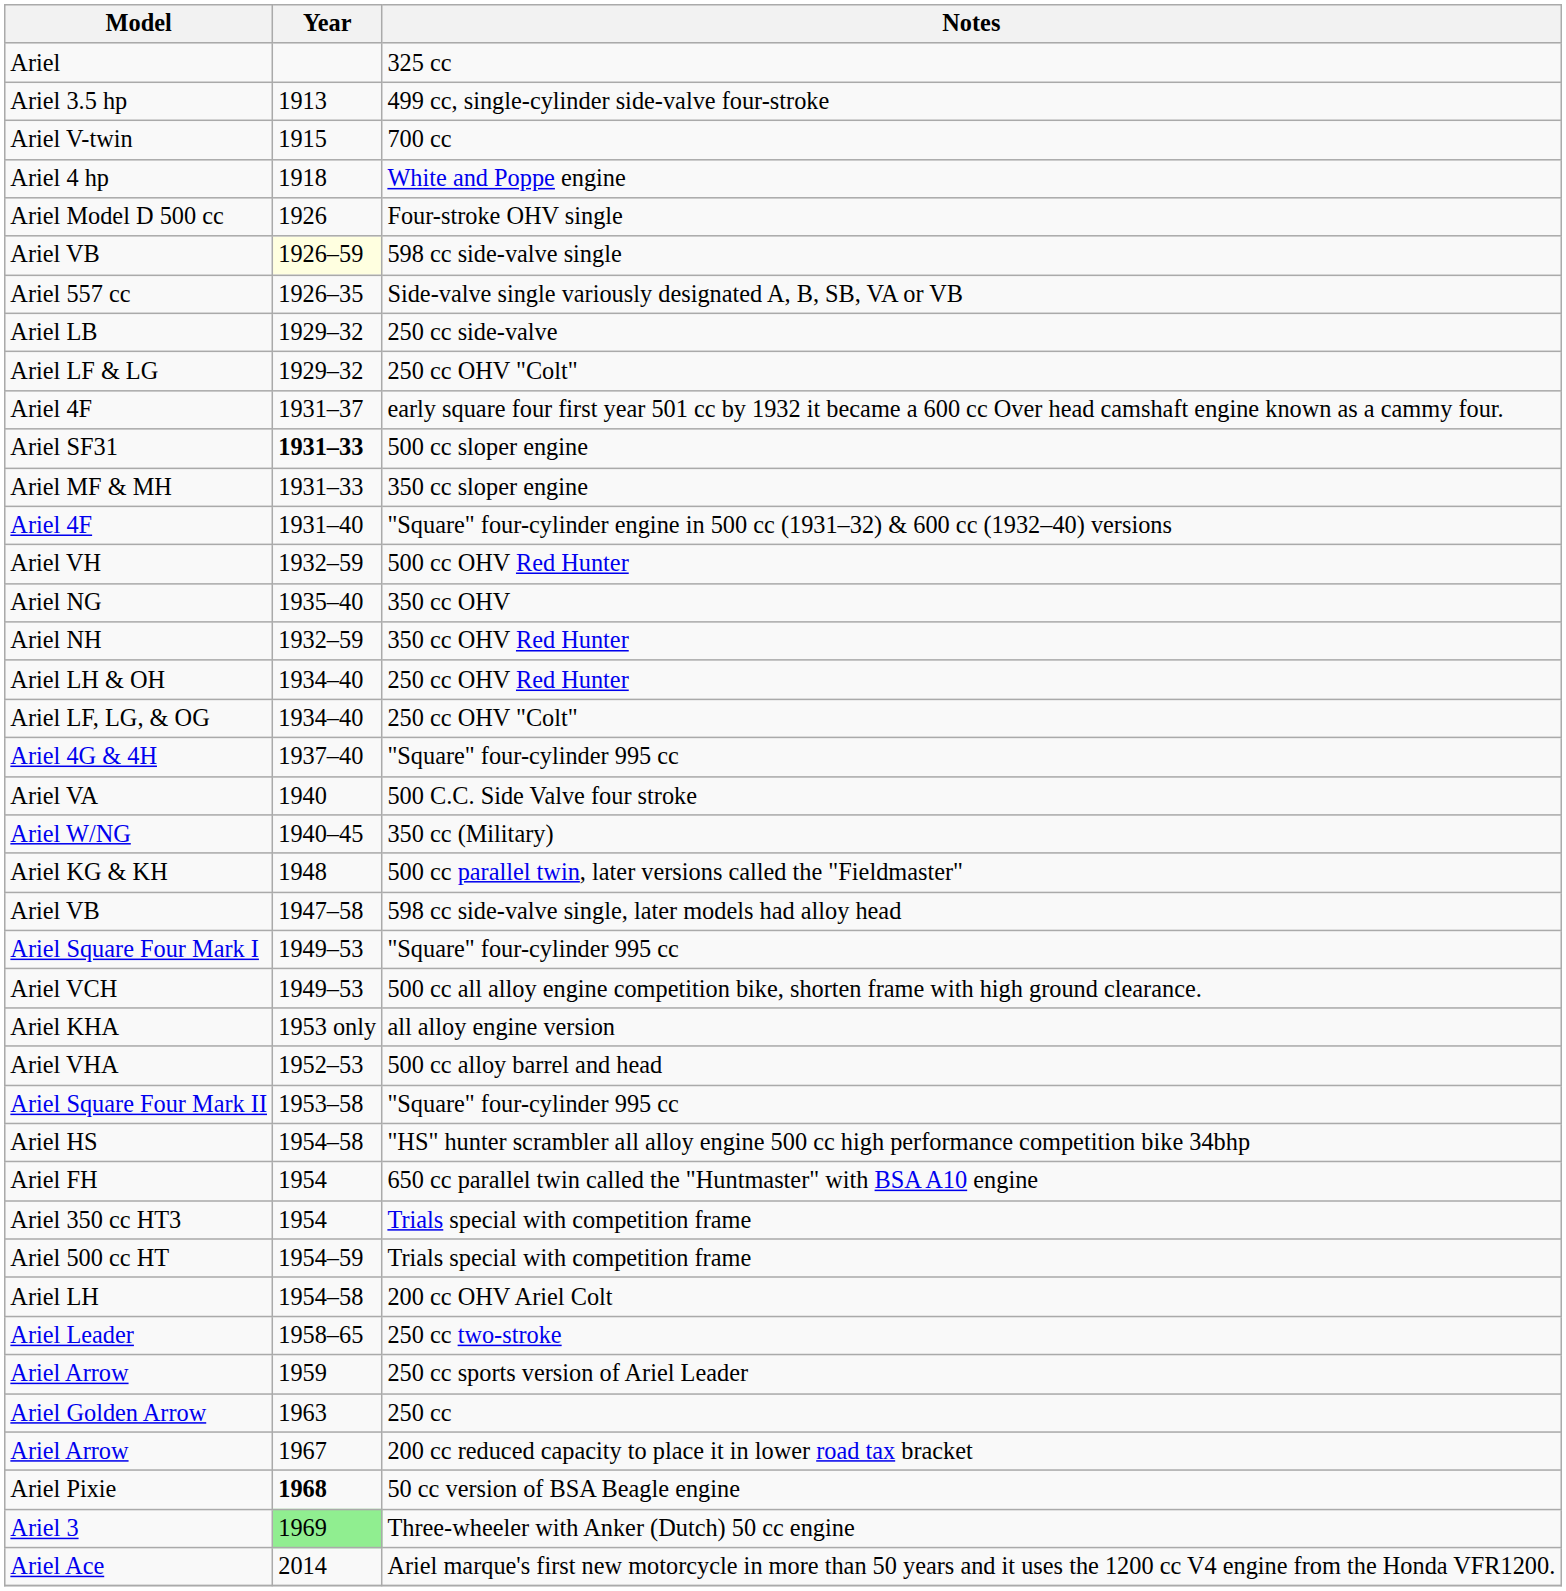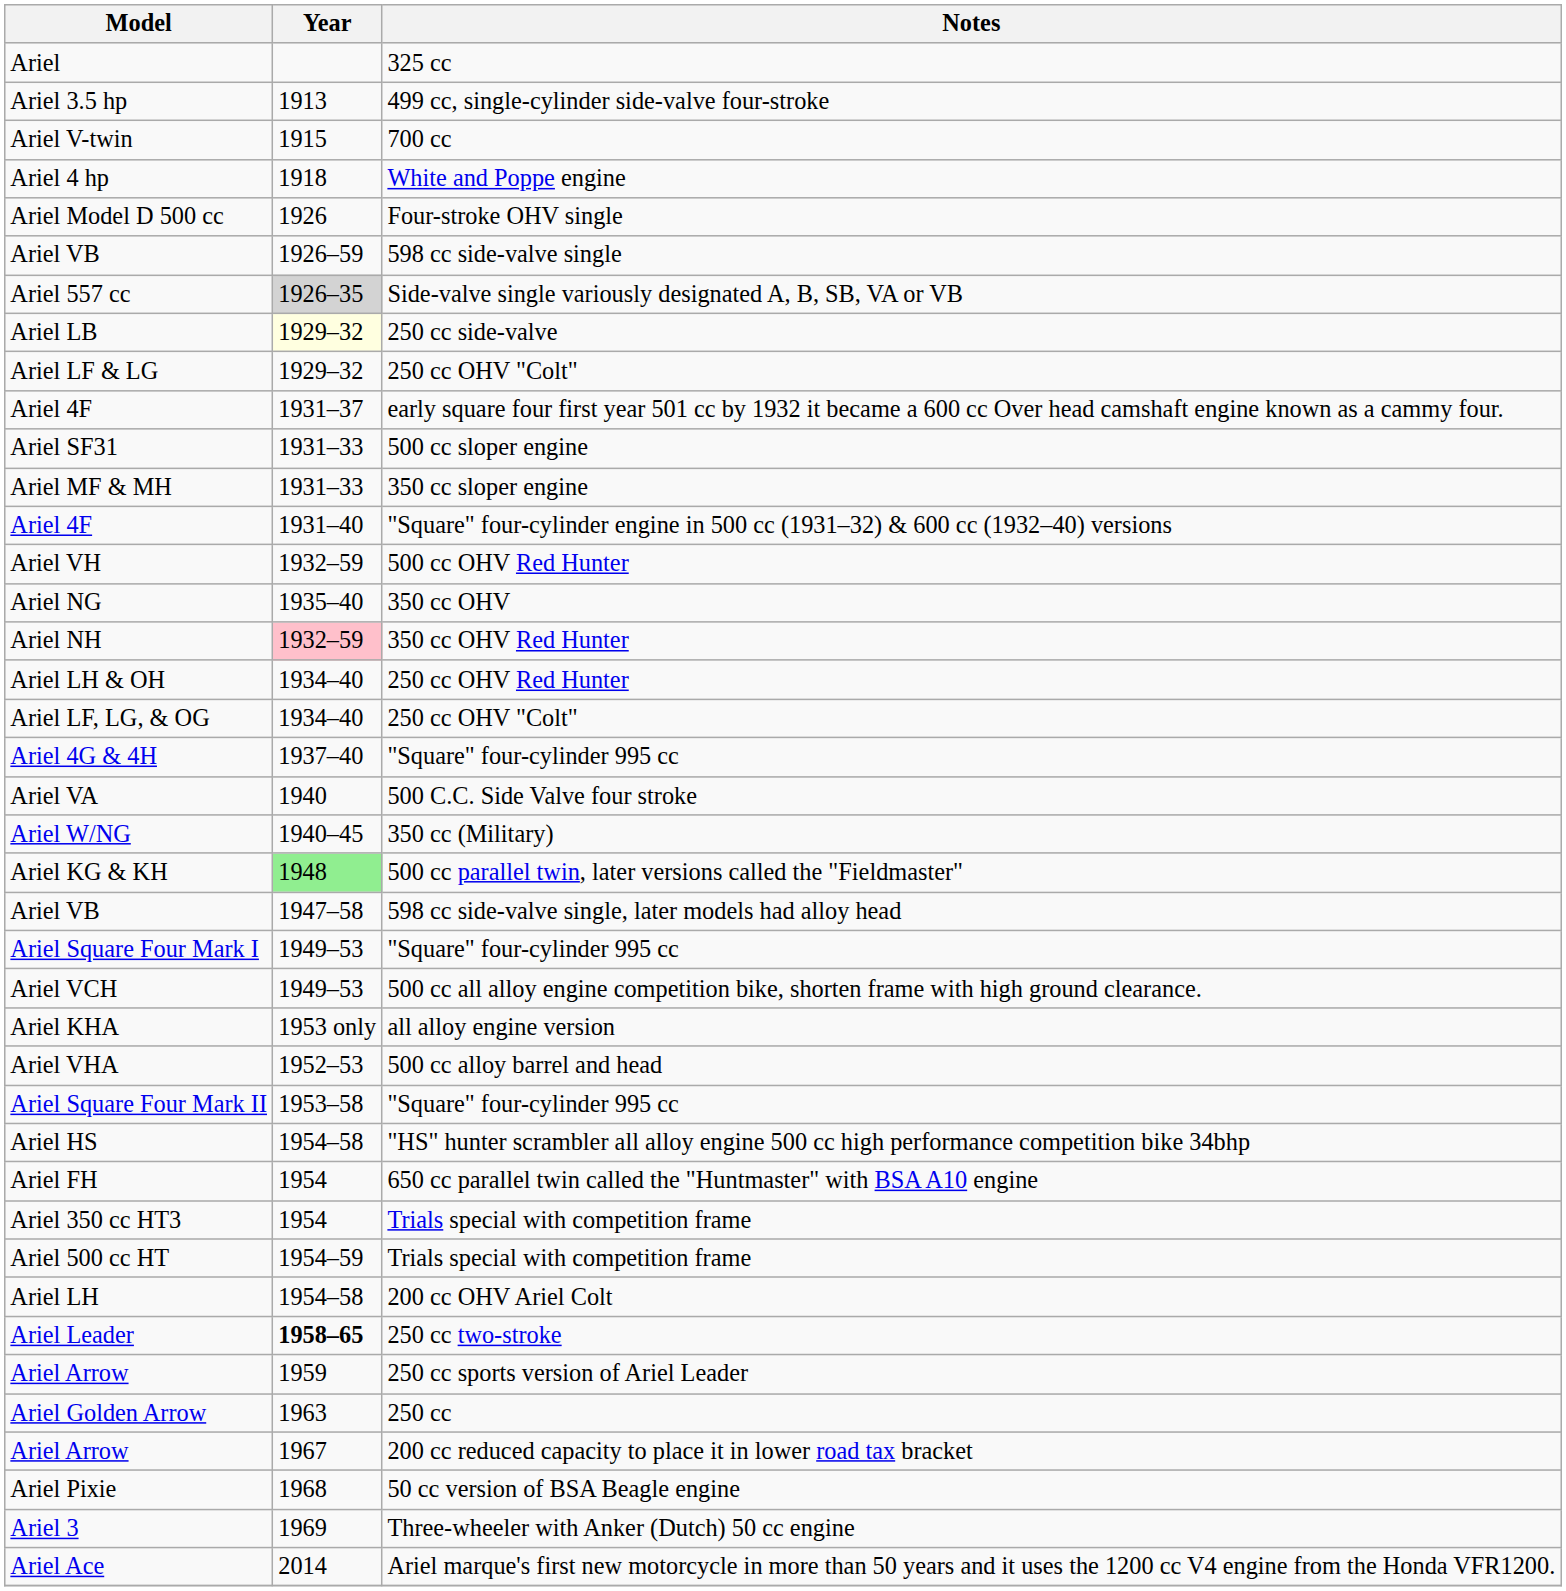Ariel VB / 598 cc side-valve single | Year: lightyellow background -> no background
Ariel 557 cc | Year: no background -> lightgrey background
Ariel LB | Year: no background -> lightyellow background
Ariel SF31 | Year: bold -> normal
Ariel NH | Year: no background -> pink background
Ariel KG & KH | Year: no background -> lightgreen background
Ariel Leader | Year: normal -> bold
Ariel Pixie | Year: bold -> normal
Ariel 3 | Year: lightgreen background -> no background
